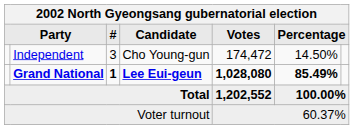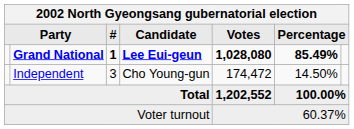rows swapped: Grand National <-> Independent
